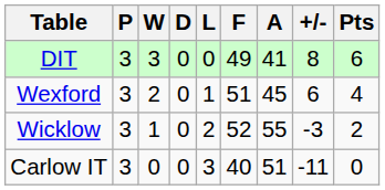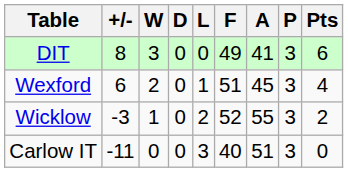columns swapped: P <-> +/-
